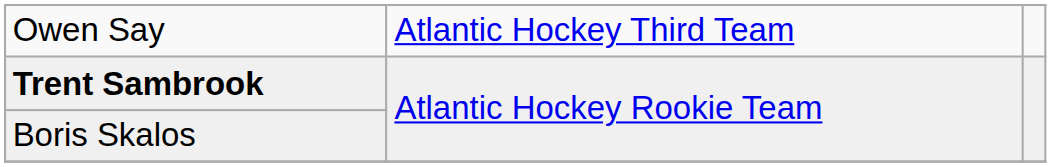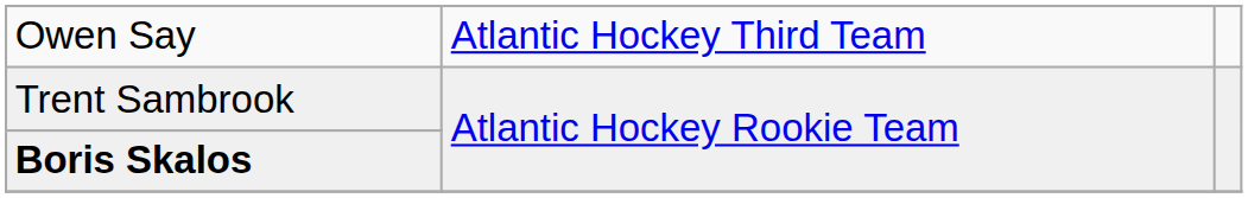Trent Sambrook | column 1: bold -> normal
Boris Skalos | column 1: normal -> bold
